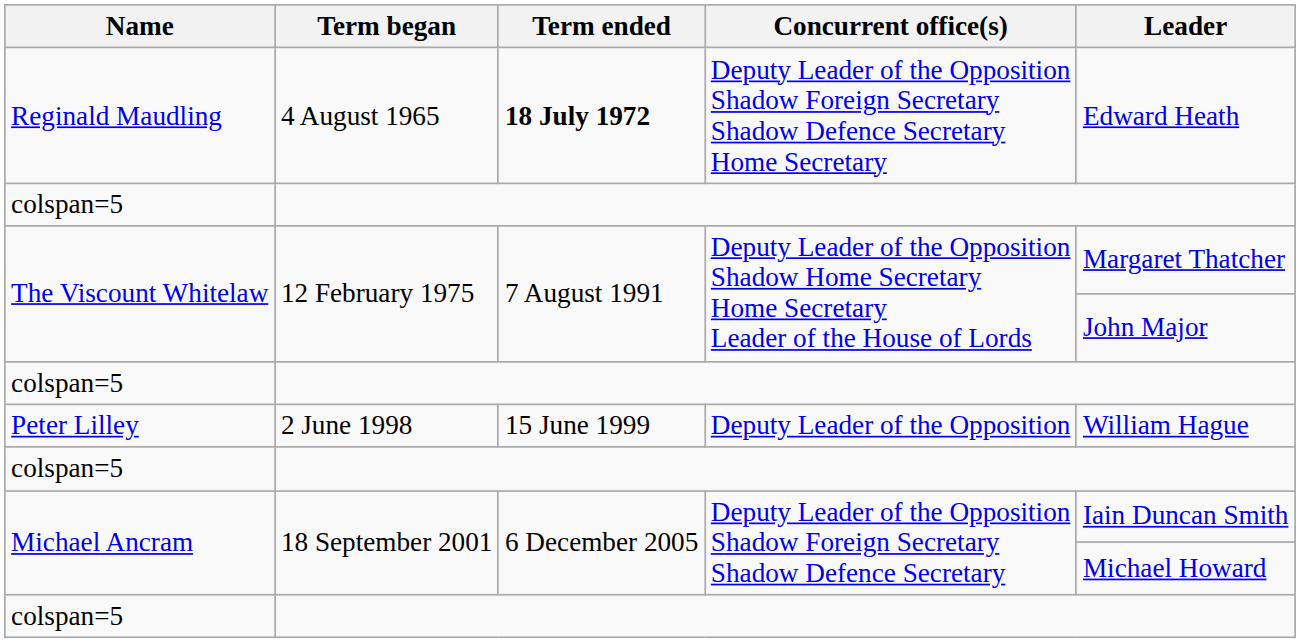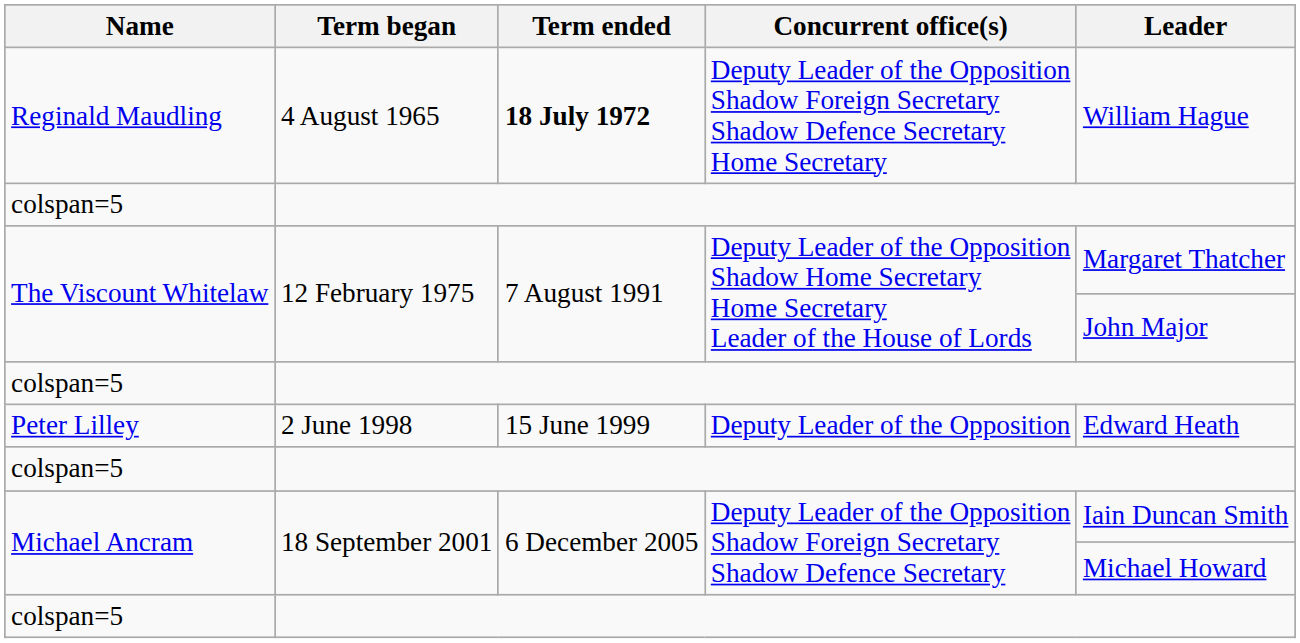Reginald Maudling | Leader: Edward Heath -> William Hague
Peter Lilley | Leader: William Hague -> Edward Heath
